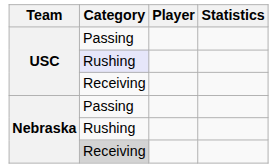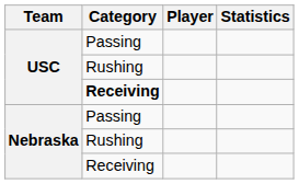USC / Rushing | Category: lavender background -> no background
USC / Receiving | Category: normal -> bold
Nebraska / Receiving | Category: lightgrey background -> no background
